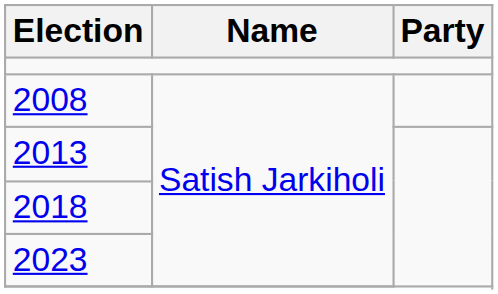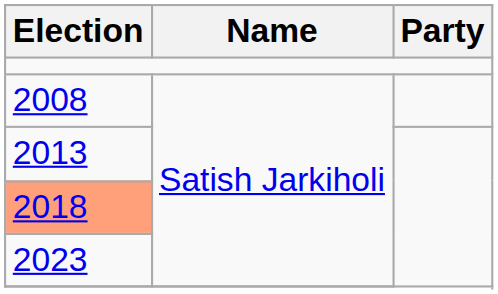2018 | Election: no background -> lightsalmon background
